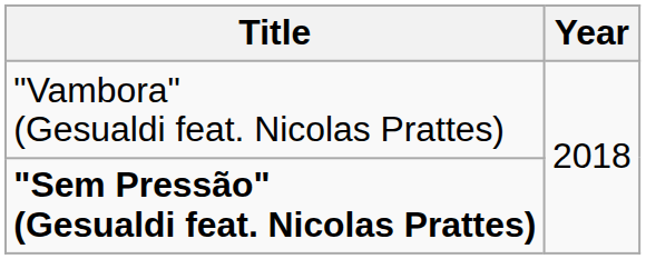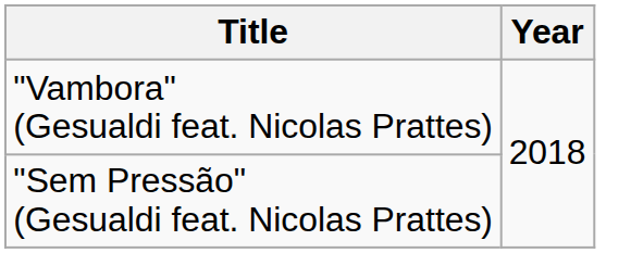"Sem Pressão" (Gesualdi feat. Nicolas Prattes) | Title: bold -> normal
